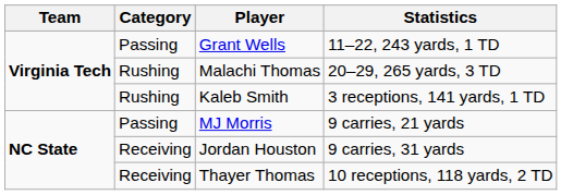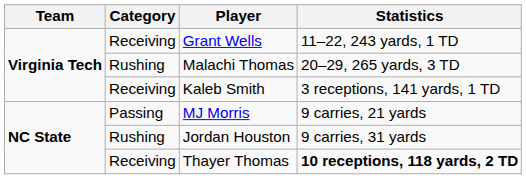Grant Wells | Category: Passing -> Receiving
Kaleb Smith | Category: Rushing -> Receiving
Jordan Houston | Category: Receiving -> Rushing
Thayer Thomas | Statistics: normal -> bold
